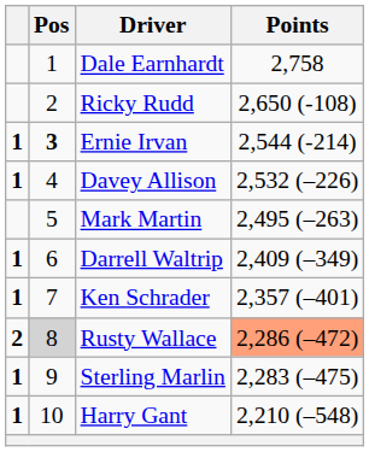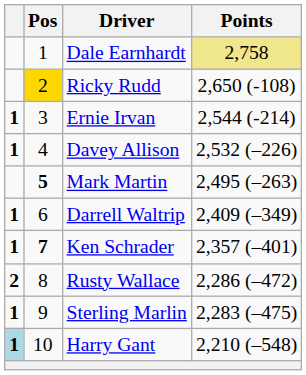Dale Earnhardt | Points: no background -> khaki background
Ricky Rudd | Pos: no background -> gold background
Ernie Irvan | Pos: bold -> normal
Mark Martin | Pos: normal -> bold
Ken Schrader | Pos: normal -> bold
Rusty Wallace | Pos: lightgrey background -> no background
Rusty Wallace | Points: lightsalmon background -> no background
Harry Gant | column 1: no background -> lightblue background
